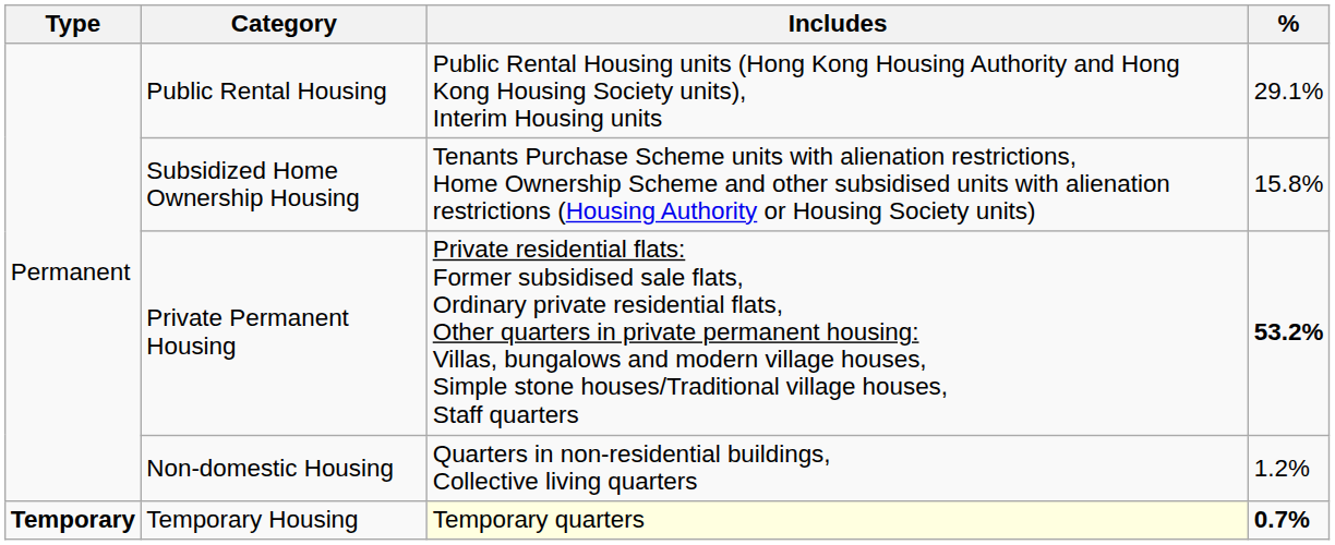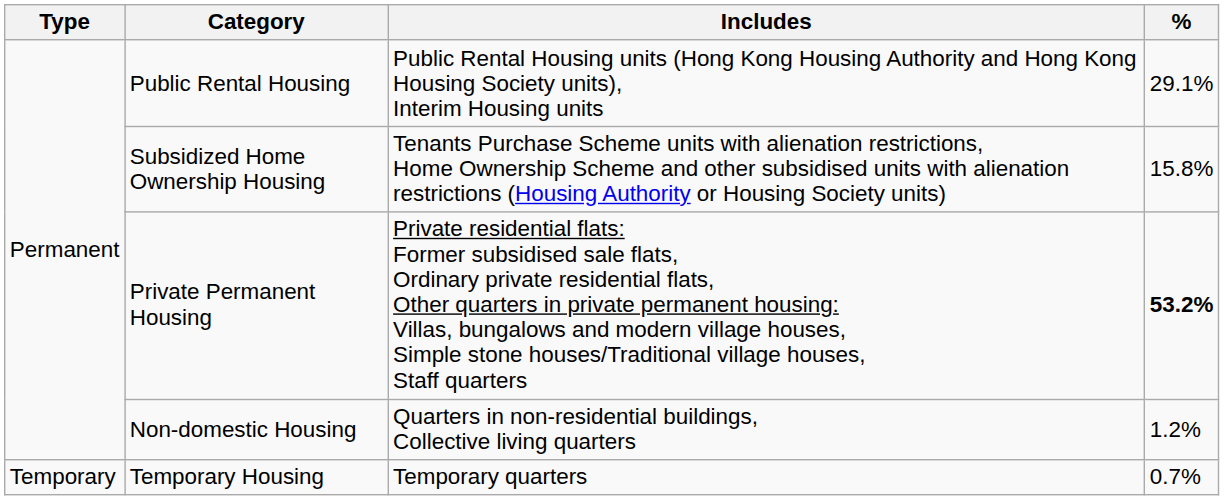Temporary Housing | Type: bold -> normal
Temporary Housing | Includes: lightyellow background -> no background
Temporary Housing | %: bold -> normal
